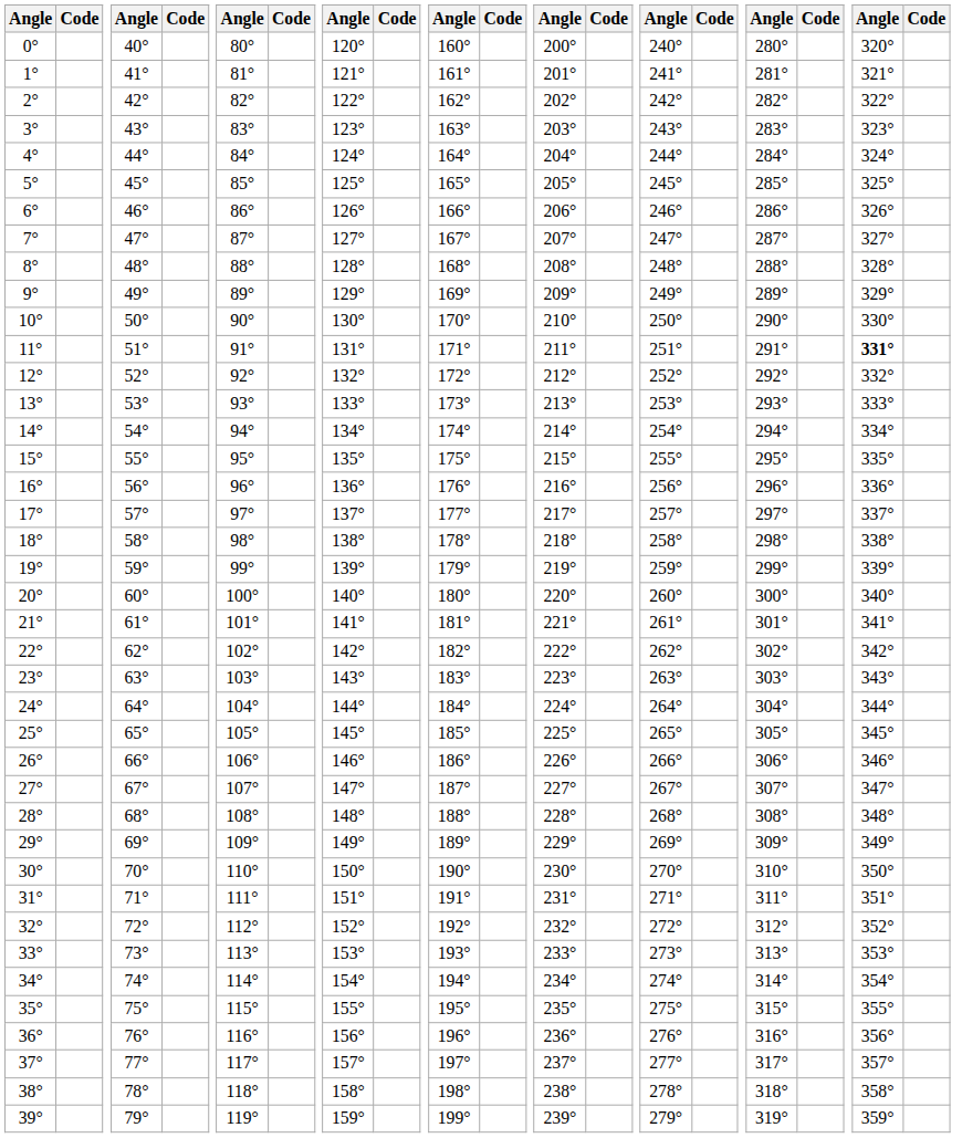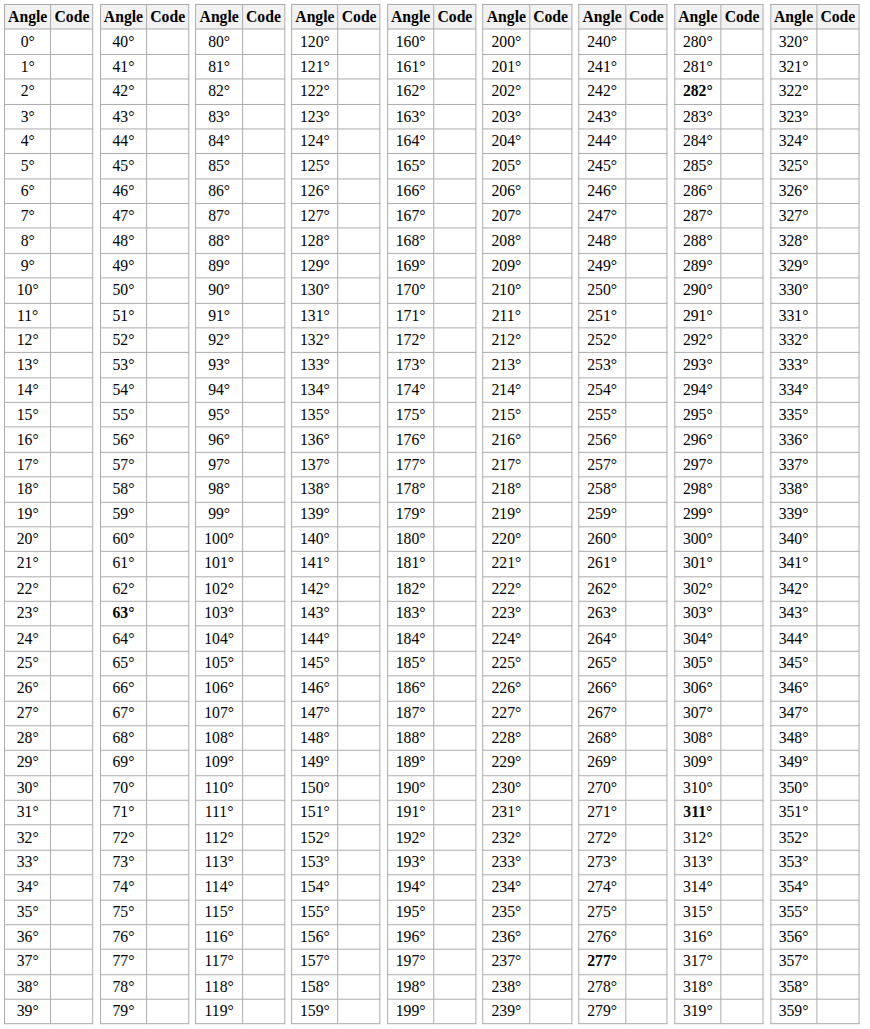2° | column 22: normal -> bold
11° | column 25: bold -> normal
23° | column 4: normal -> bold
31° | column 22: normal -> bold
37° | column 19: normal -> bold
